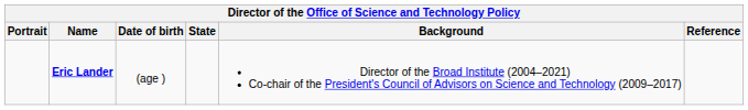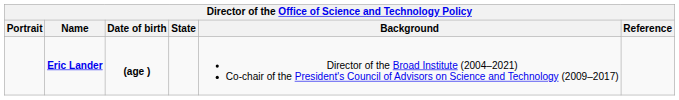Eric Lander | Date of birth: normal -> bold
